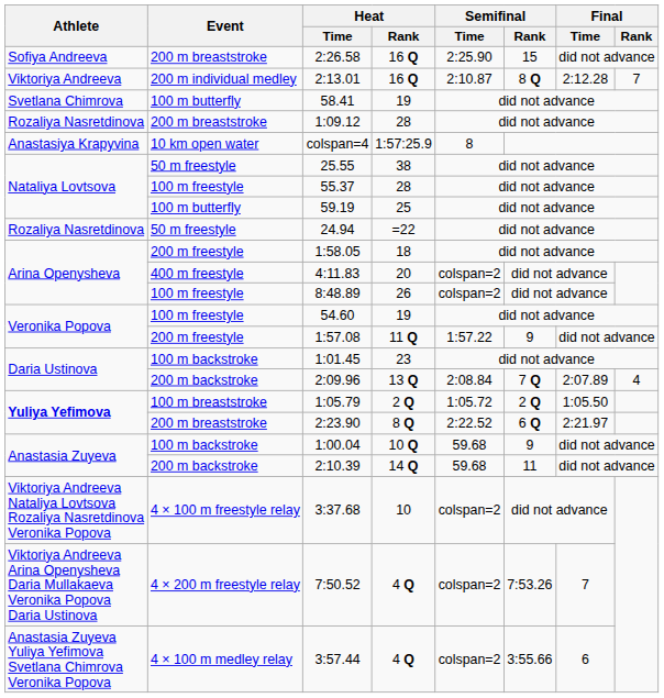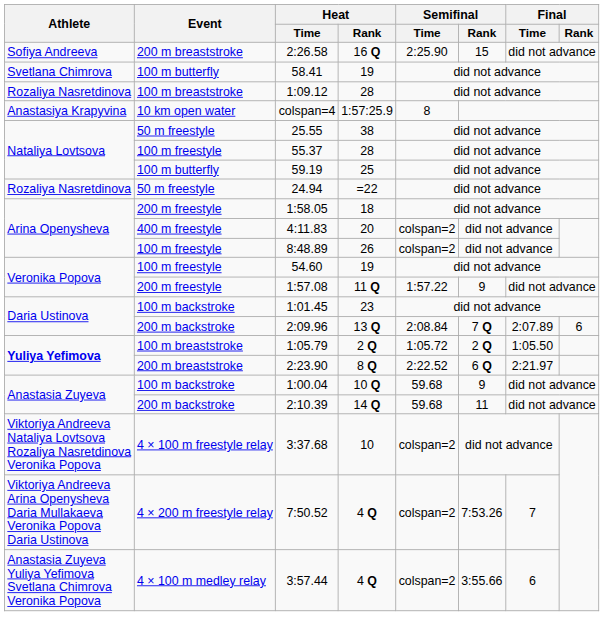- row: Viktoriya Andreeva | 200 m individual medley | 2:13.01 | 16 Q | 2:10.87 | 8 Q | 2:12.28 | 7
1:09.12 | Event: 200 m breaststroke -> 100 m breaststroke
2:09.96 | Final / Rank: 4 -> 6
